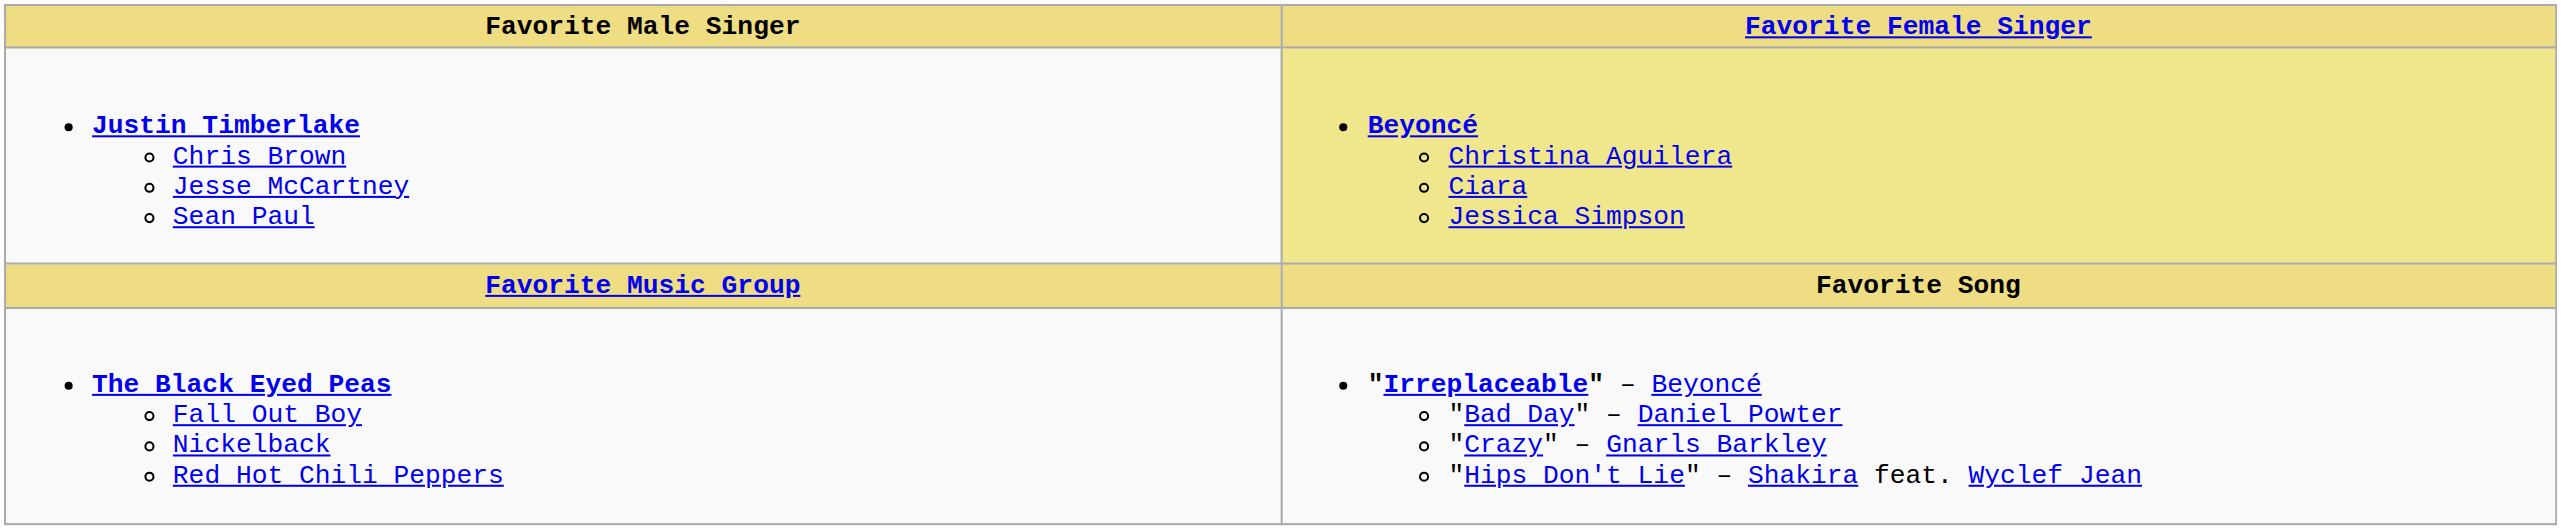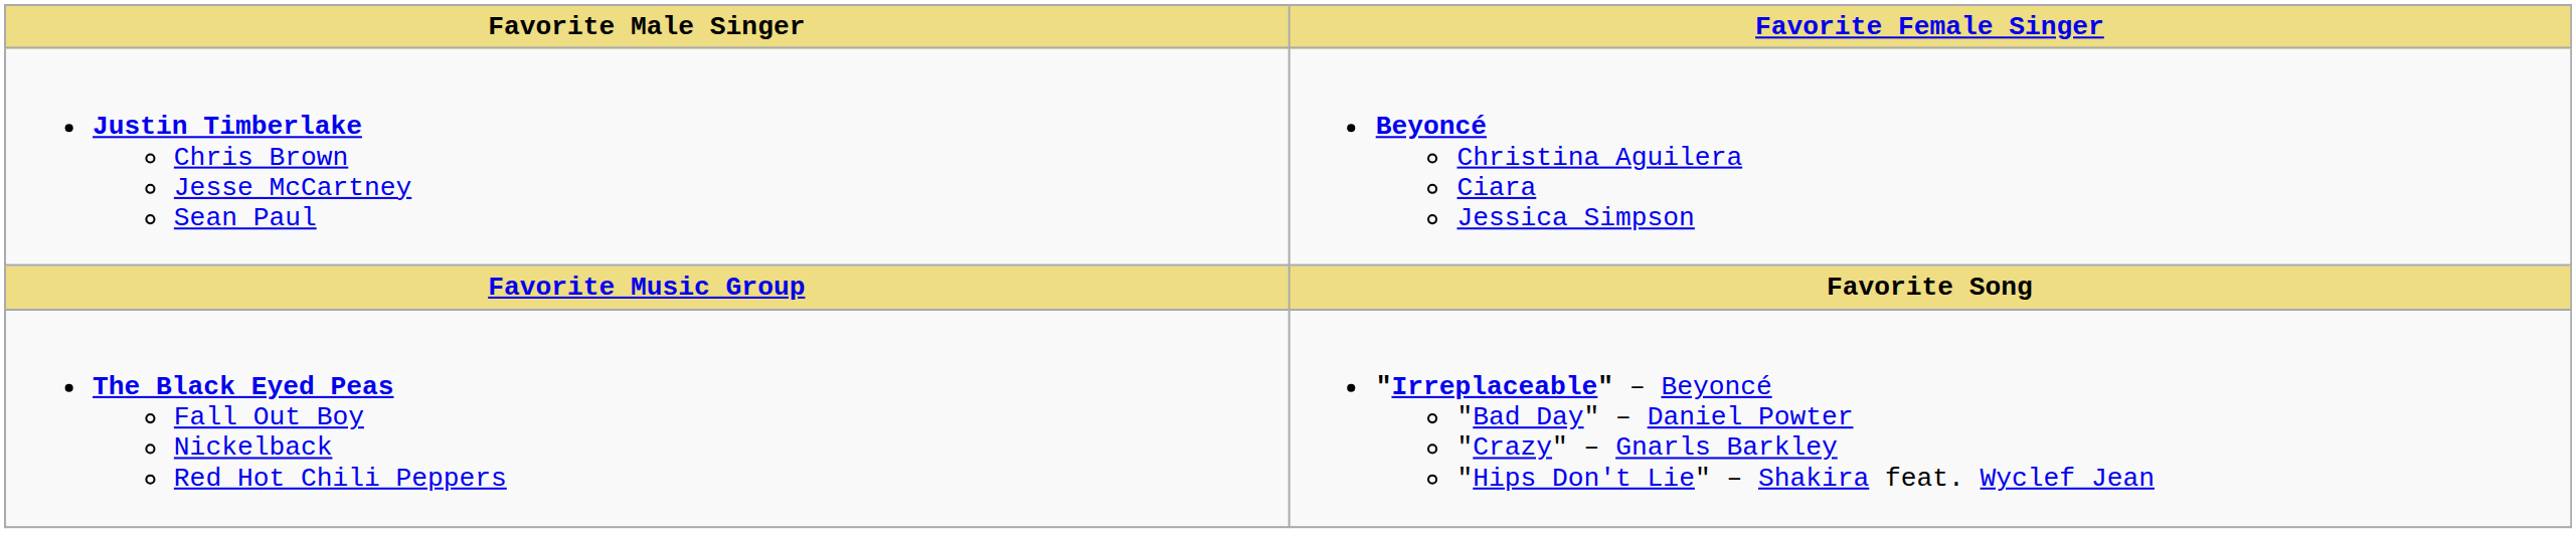Justin Timberlake Chris Brown Jesse McCartney Sean Paul | Favorite Female Singer: khaki background -> no background
